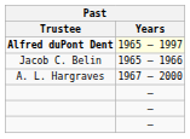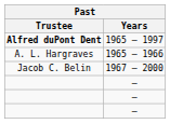row 3 | Years: lightyellow background -> no background
row 4 | Trustee: Jacob C. Belin -> A. L. Hargraves
row 5 | Trustee: A. L. Hargraves -> Jacob C. Belin
